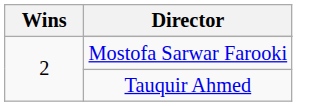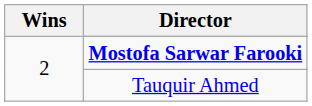Mostofa Sarwar Farooki | Director: normal -> bold
